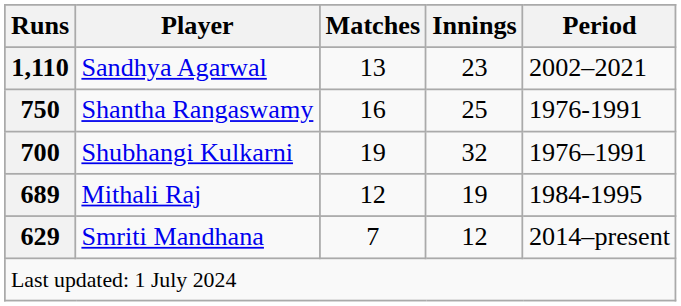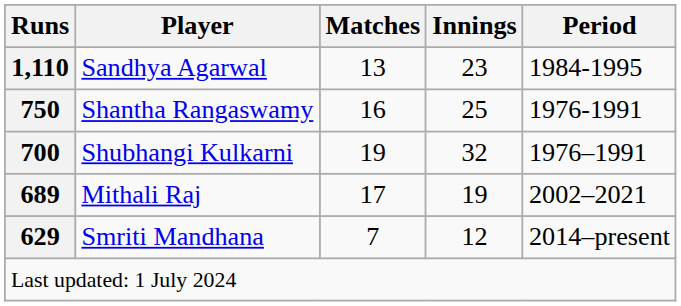Sandhya Agarwal | Period: 2002–2021 -> 1984-1995
Mithali Raj | Matches: 12 -> 17
Mithali Raj | Period: 1984-1995 -> 2002–2021
